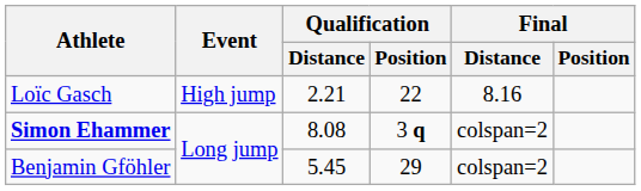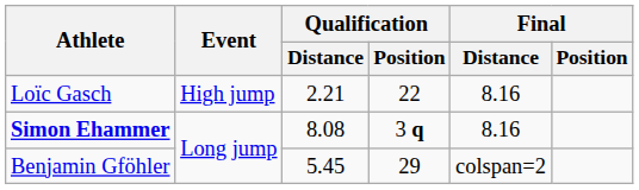Simon Ehammer | Final / Distance: colspan=2 -> 8.16
